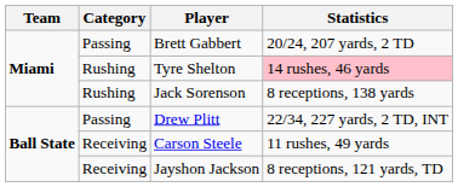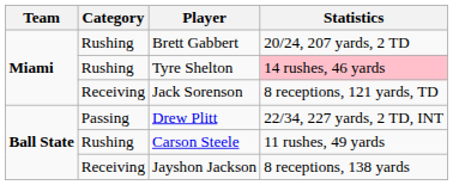Brett Gabbert | Category: Passing -> Rushing
Jack Sorenson | Category: Rushing -> Receiving
Jack Sorenson | Statistics: 8 receptions, 138 yards -> 8 receptions, 121 yards, TD
Carson Steele | Category: Receiving -> Rushing
Jayshon Jackson | Statistics: 8 receptions, 121 yards, TD -> 8 receptions, 138 yards
